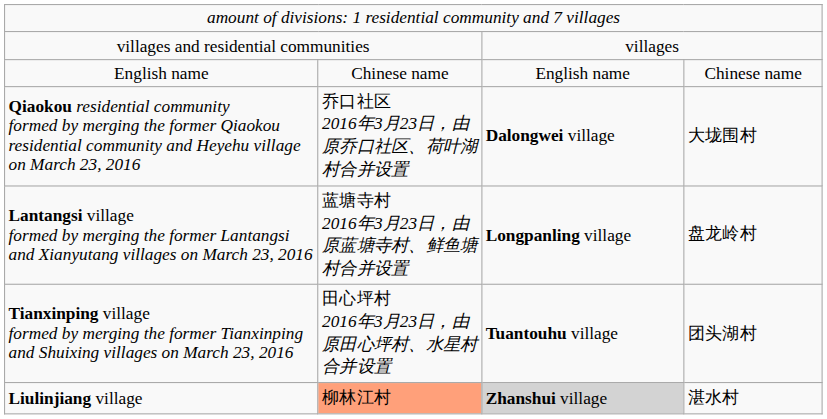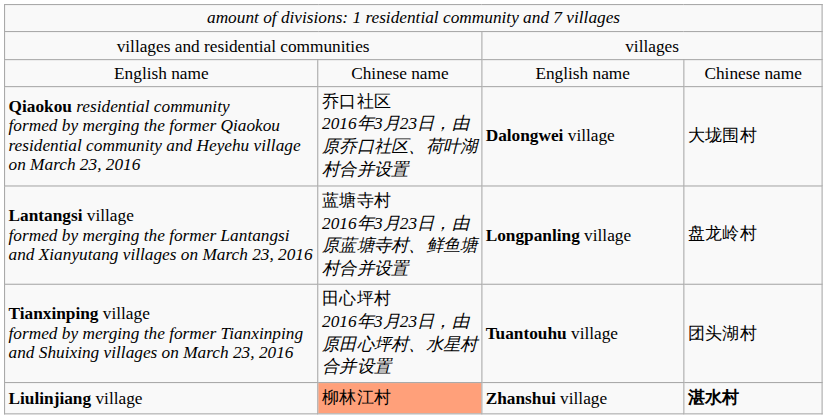Liulinjiang village | column 3: lightgrey background -> no background
Liulinjiang village | column 4: normal -> bold
